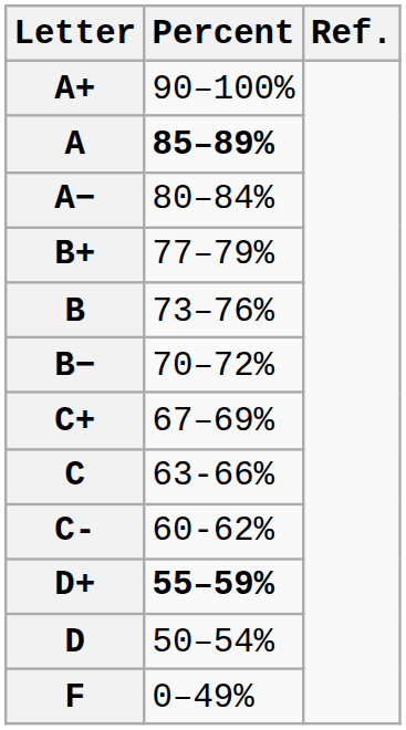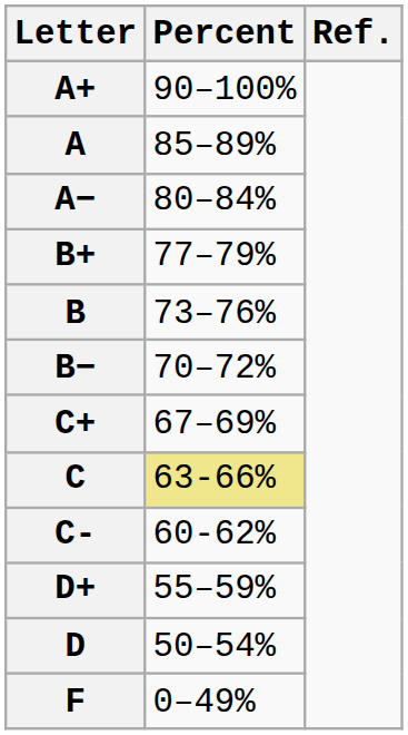A | Percent: bold -> normal
C | Percent: no background -> khaki background
D+ | Percent: bold -> normal
